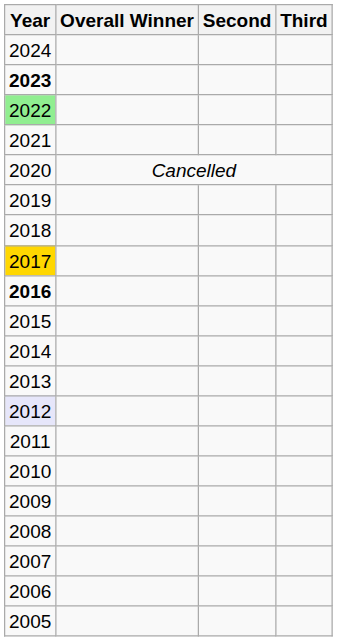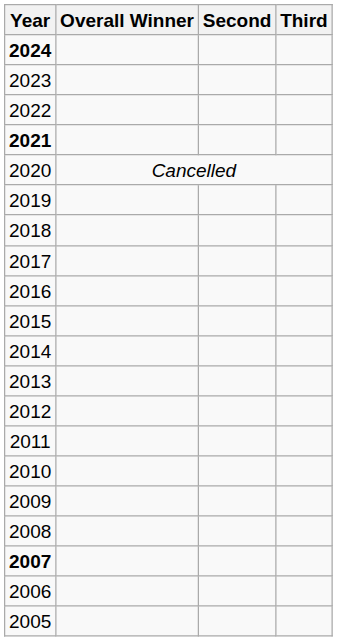2024 | Year: normal -> bold
2023 | Year: bold -> normal
2022 | Year: lightgreen background -> no background
2021 | Year: normal -> bold
2017 | Year: gold background -> no background
2016 | Year: bold -> normal
2012 | Year: lavender background -> no background
2007 | Year: normal -> bold
